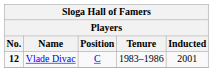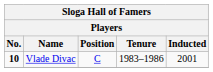Vlade Divac | No.: 12 -> 10
